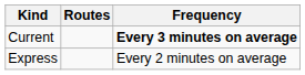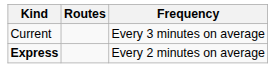row 2 | Frequency: bold -> normal
row 3 | Kind: normal -> bold
